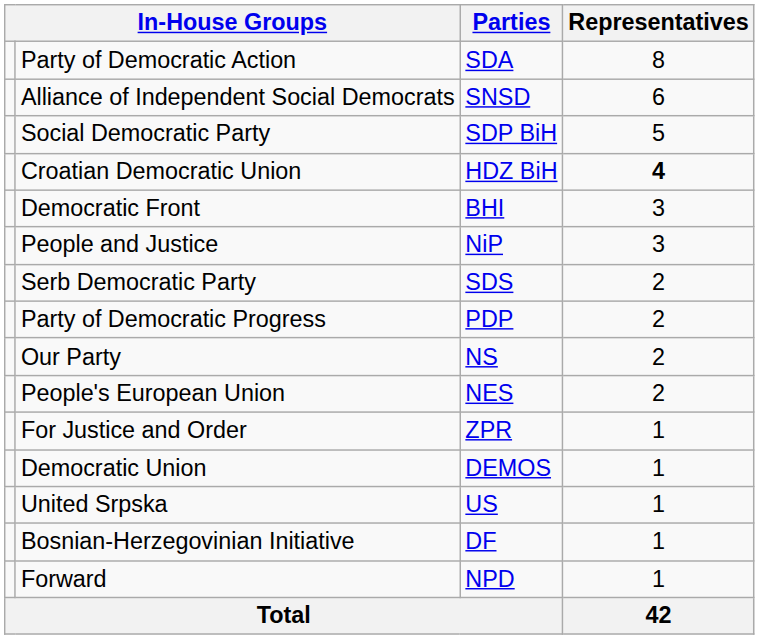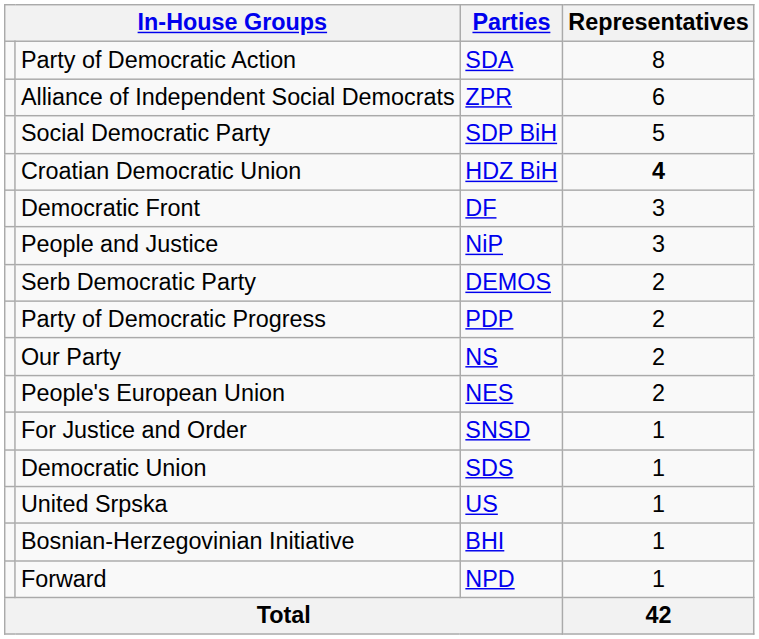Alliance of Independent Social Democrats | Parties: SNSD -> ZPR
Democratic Front | Parties: BHI -> DF
Serb Democratic Party | Parties: SDS -> DEMOS
For Justice and Order | Parties: ZPR -> SNSD
Democratic Union | Parties: DEMOS -> SDS
Bosnian-Herzegovinian Initiative | Parties: DF -> BHI
